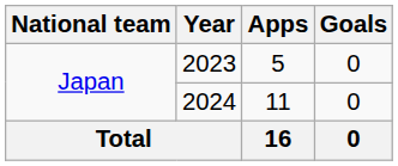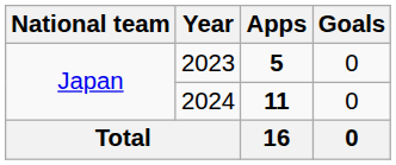2023 | Apps: normal -> bold
2024 | Apps: normal -> bold
